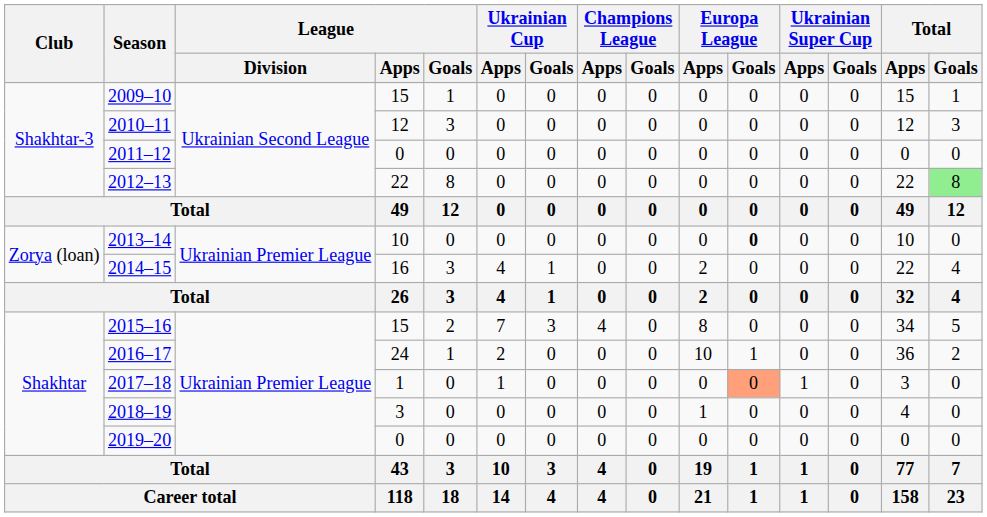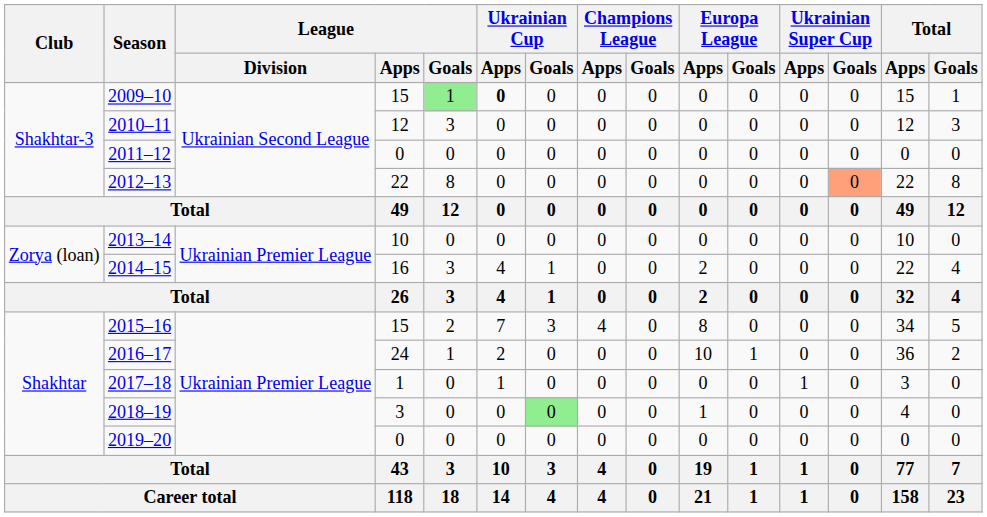2009–10 | League / Goals: no background -> lightgreen background
2009–10 | Ukrainian Cup / Apps: normal -> bold
2012–13 | Ukrainian Super Cup / Goals: no background -> lightsalmon background
2012–13 | Total / Goals: lightgreen background -> no background
2013–14 | Europa League / Goals: bold -> normal
2017–18 | Europa League / Goals: lightsalmon background -> no background
2018–19 | Ukrainian Cup / Goals: no background -> lightgreen background
